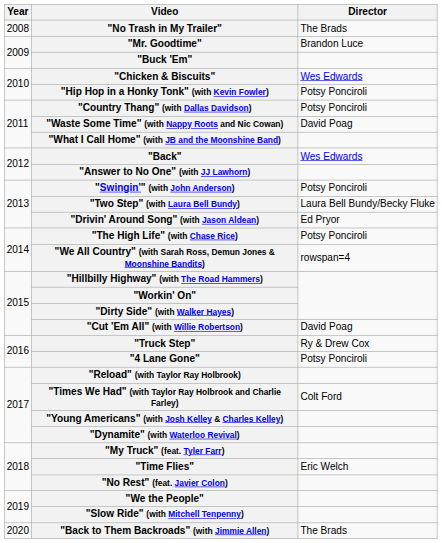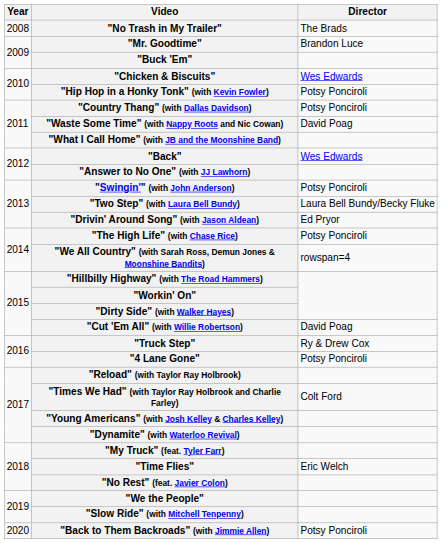"Back to Them Backroads" (with Jimmie Allen) | Director: The Brads -> Potsy Ponciroli
